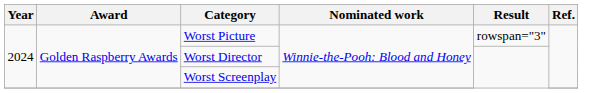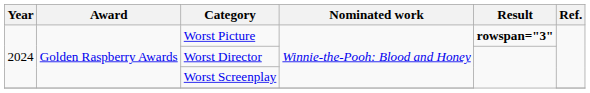Worst Picture | Result: normal -> bold
